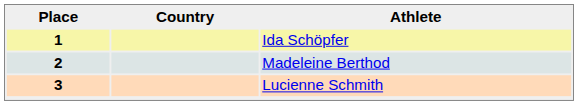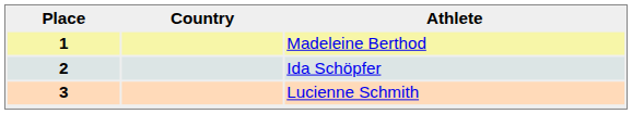1 | Athlete: Ida Schöpfer -> Madeleine Berthod
2 | Athlete: Madeleine Berthod -> Ida Schöpfer
